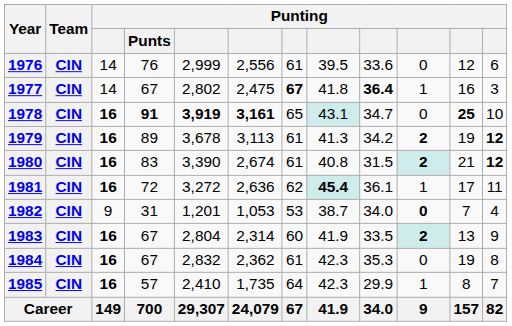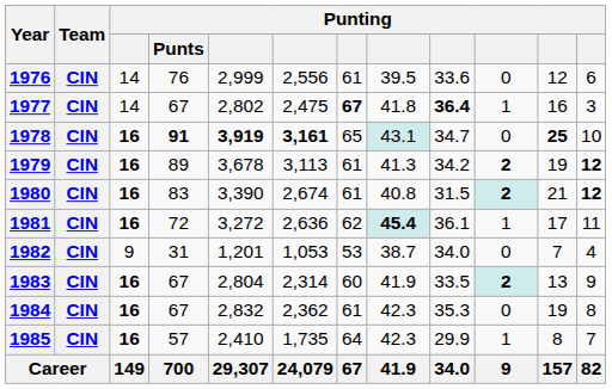1982 | column 10: bold -> normal
